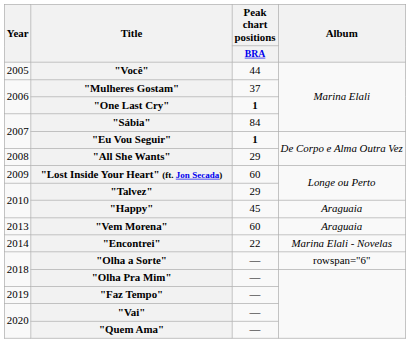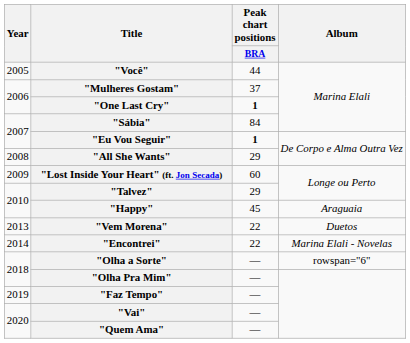"Vem Morena" | Peak chart positions / BRA: 60 -> 22
"Vem Morena" | Album: Araguaia -> Duetos
